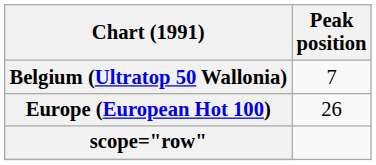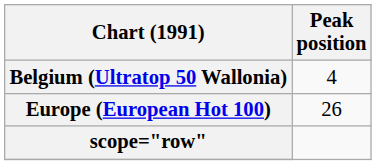Belgium (Ultratop 50 Wallonia) | Peak position: 7 -> 4
